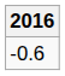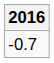row 2 | column 1: -0.6 -> -0.7
